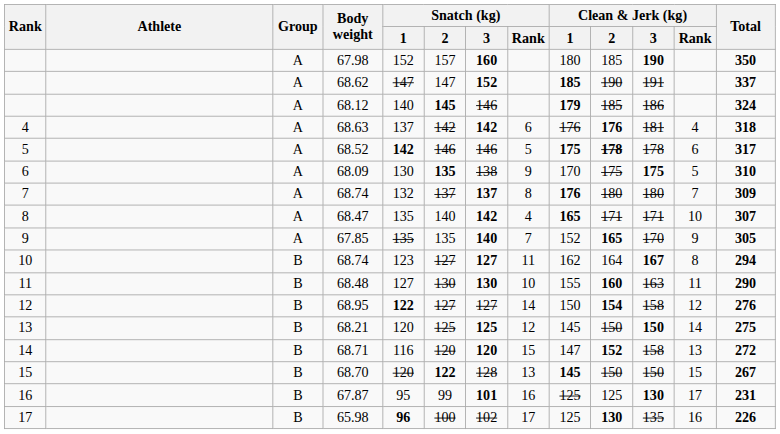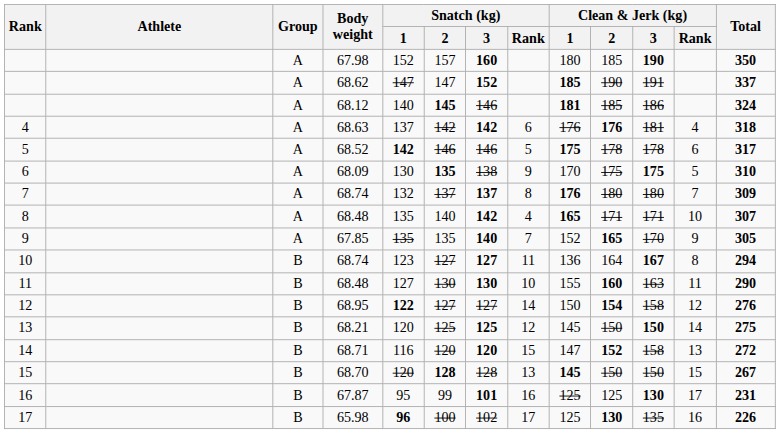row 5 | Clean & Jerk (kg) / 1: 179 -> 181
row 7 | Clean & Jerk (kg) / 2: bold -> normal
row 10 | Body weight: 68.47 -> 68.48
row 12 | Clean & Jerk (kg) / 1: 162 -> 136
row 17 | Snatch (kg) / 2: 122 -> 128
